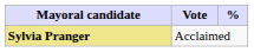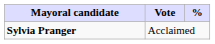Sylvia Pranger | Mayoral candidate: khaki background -> no background
